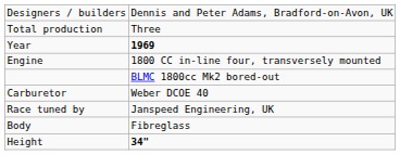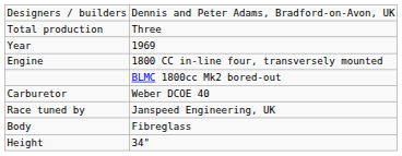Year | column 2: bold -> normal
Height | column 2: bold -> normal
